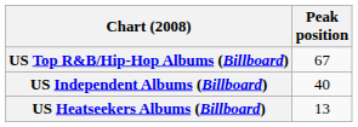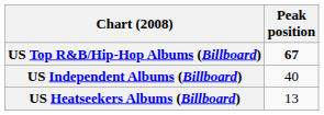US Top R&B/Hip-Hop Albums (Billboard) | Peak position: normal -> bold
